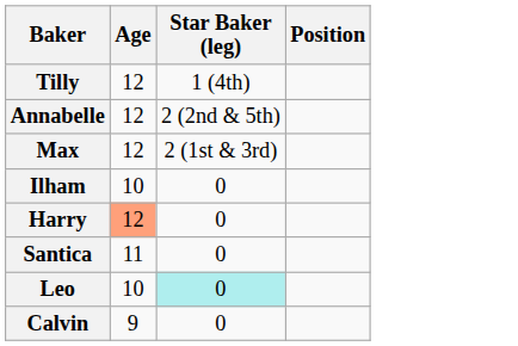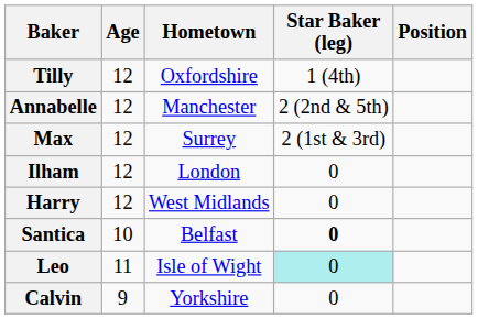+ column: Hometown | Oxfordshire | Manchester | Surrey | London | West Midlands | Belfast | Isle of Wight | Yorkshire
Ilham | Age: 10 -> 12
Harry | Age: lightsalmon background -> no background
Santica | Age: 11 -> 10
Santica | Star Baker (leg): normal -> bold
Leo | Age: 10 -> 11
